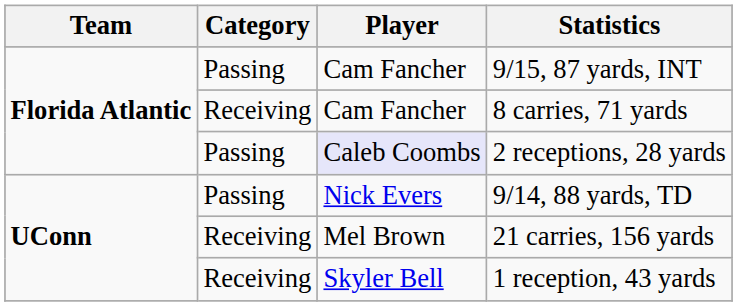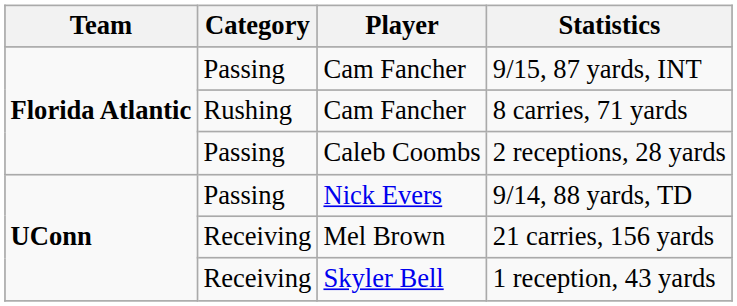8 carries, 71 yards | Category: Receiving -> Rushing
2 receptions, 28 yards | Player: lavender background -> no background
